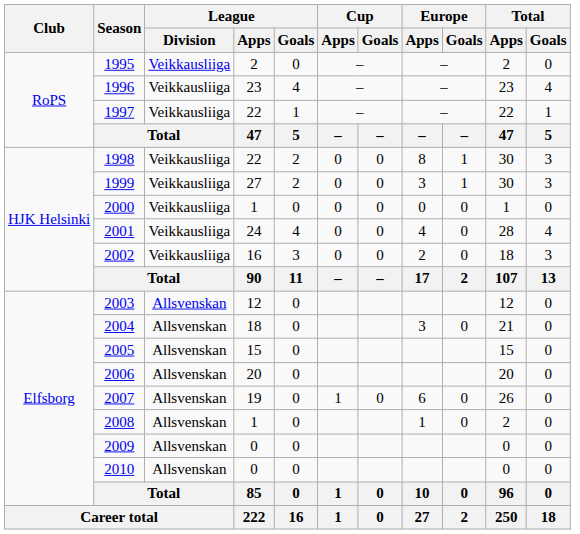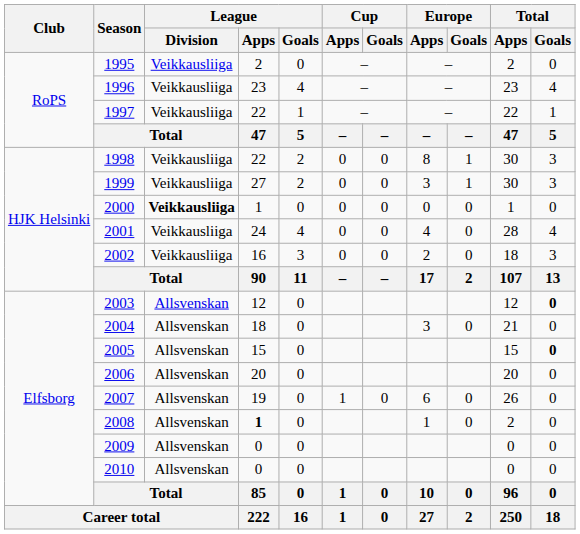2000 | League / Division: normal -> bold
2003 | Total / Goals: normal -> bold
2005 | Total / Goals: normal -> bold
2008 | League / Apps: normal -> bold
